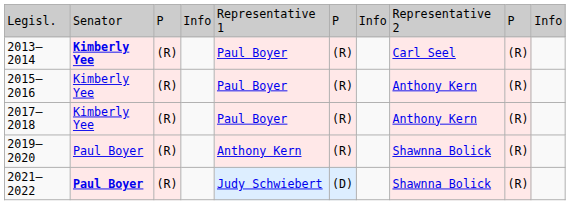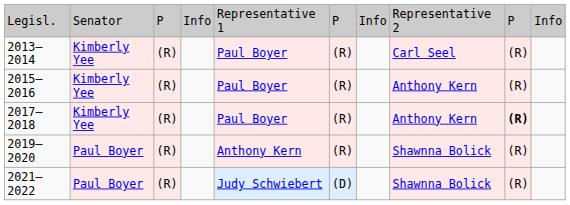2013–2014 | column 2: bold -> normal
2017–2018 | column 9: normal -> bold
2021–2022 | column 2: bold -> normal
